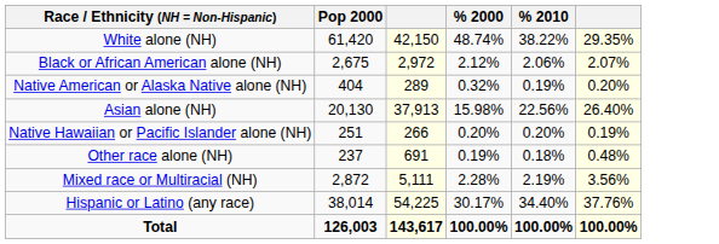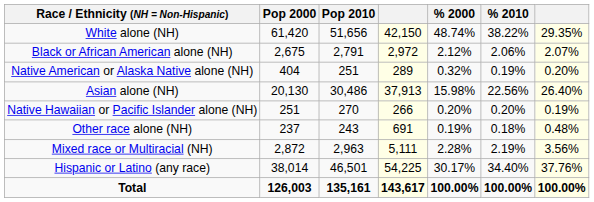+ column: Pop 2010 | 51,656 | 2,791 | 251 | 30,486 | 270 | 243 | 2,963 | 46,501 | 135,161
